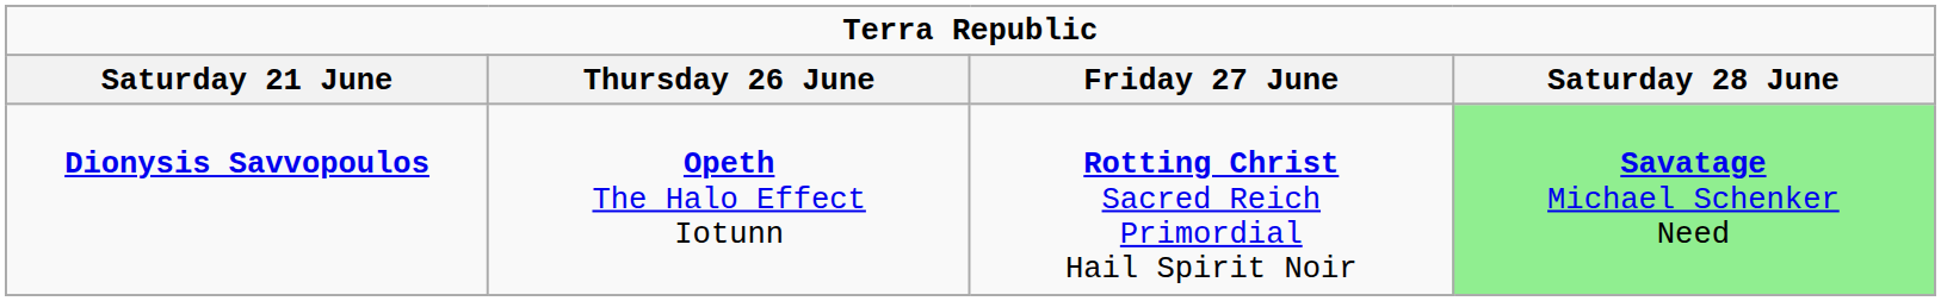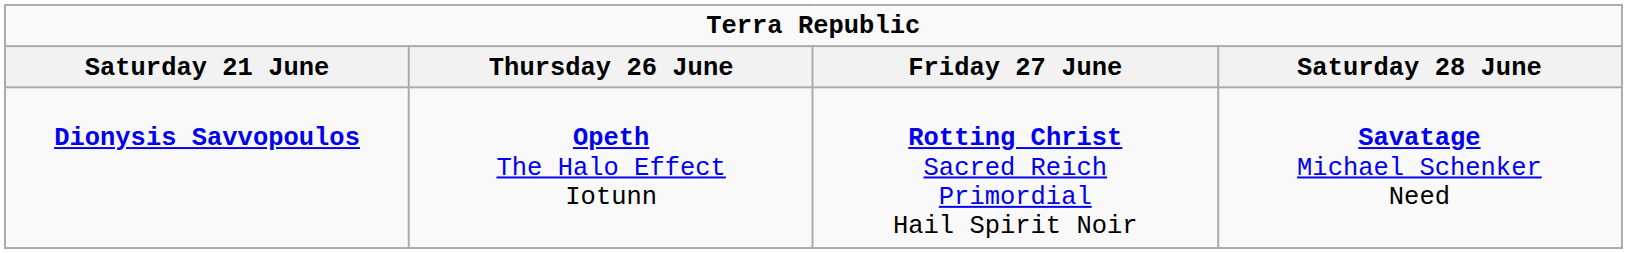Dionysis Savvopoulos | Saturday 28 June: lightgreen background -> no background
